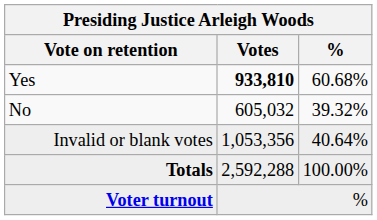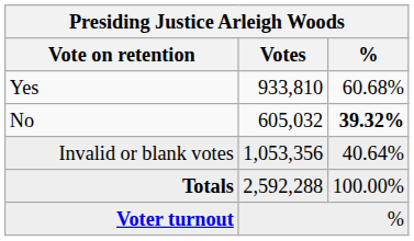Yes | Votes: bold -> normal
No | %: normal -> bold
